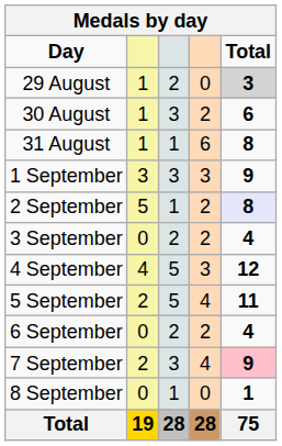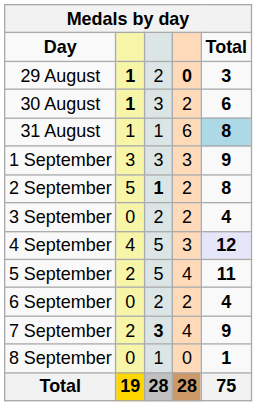29 August | column 2: normal -> bold
29 August | column 4: normal -> bold
29 August | Total: lightgrey background -> no background
30 August | column 2: normal -> bold
31 August | Total: no background -> lightblue background
2 September | column 3: normal -> bold
2 September | Total: lavender background -> no background
4 September | Total: no background -> lavender background
7 September | column 3: normal -> bold
7 September | Total: pink background -> no background
